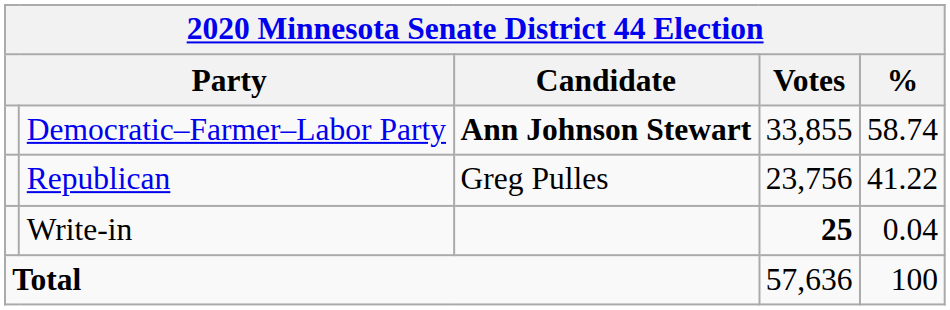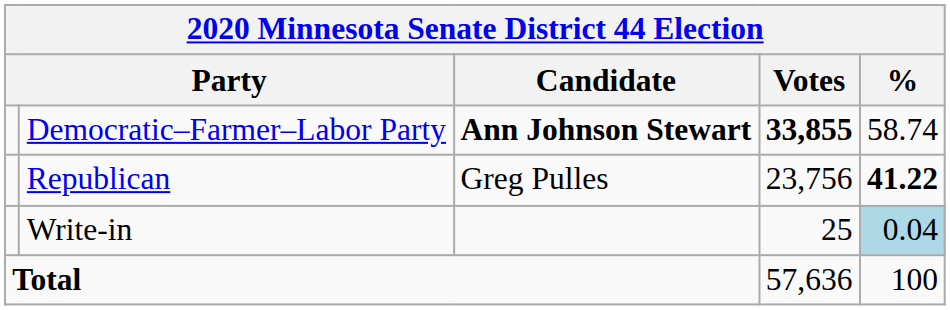Democratic–Farmer–Labor Party | Votes: normal -> bold
Republican | %: normal -> bold
Write-in | Votes: bold -> normal
Write-in | %: no background -> lightblue background
